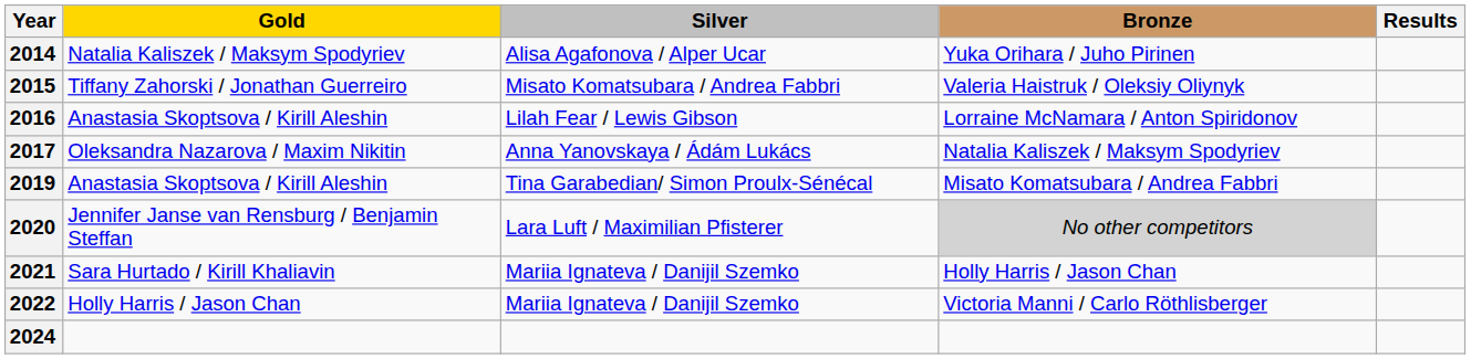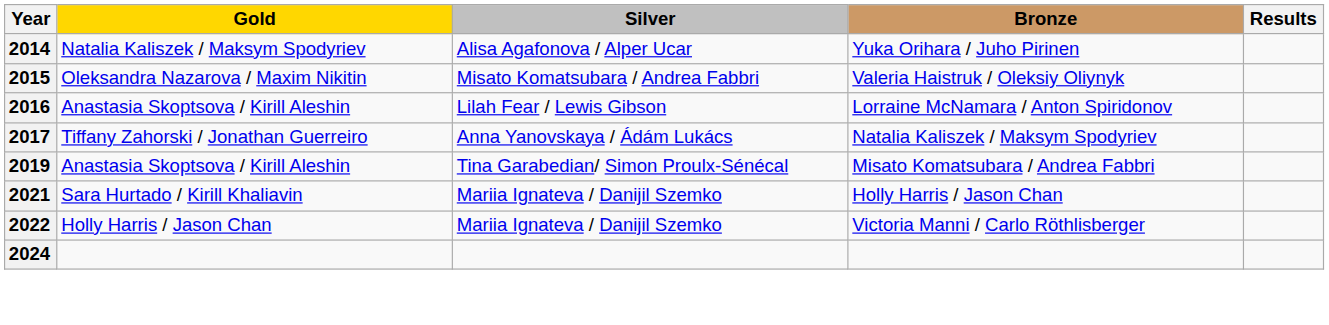2015 | Gold: Tiffany Zahorski / Jonathan Guerreiro -> Oleksandra Nazarova / Maxim Nikitin
2017 | Gold: Oleksandra Nazarova / Maxim Nikitin -> Tiffany Zahorski / Jonathan Guerreiro
- row: 2020 | Jennifer Janse van Rensburg / Benjamin Steffan | Lara Luft / Maximilian Pfisterer | No other competitors
